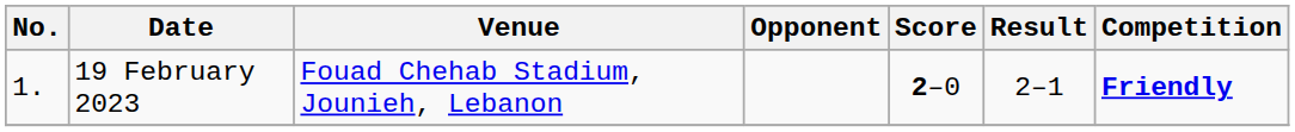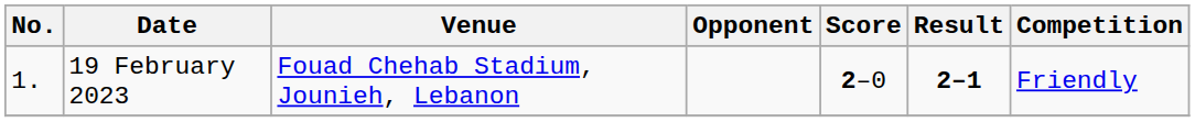19 February 2023 | Result: normal -> bold
19 February 2023 | Competition: bold -> normal
